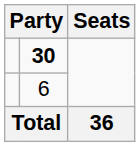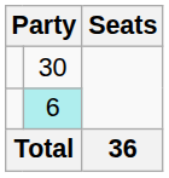30 | column 2: bold -> normal
6 | column 2: no background -> paleturquoise background
